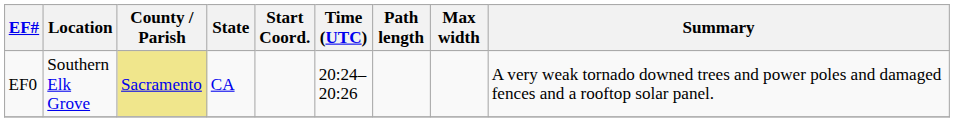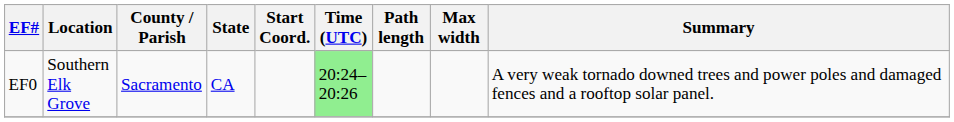EF0 | County / Parish: khaki background -> no background
EF0 | Time (UTC): no background -> lightgreen background
